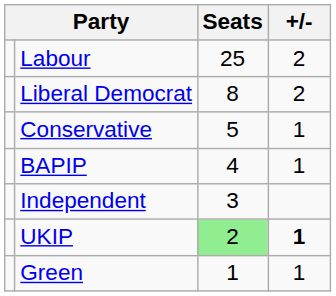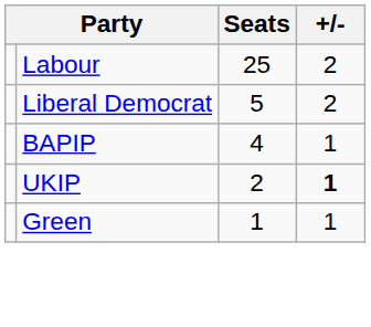Liberal Democrat | Seats: 8 -> 5
- row: Conservative | 5 | 1
- row: Independent | 3
UKIP | Seats: lightgreen background -> no background
